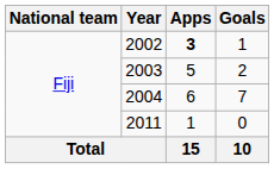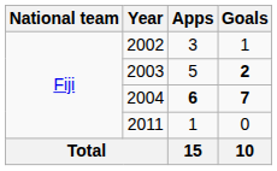2002 | Apps: bold -> normal
2003 | Goals: normal -> bold
2004 | Apps: normal -> bold
2004 | Goals: normal -> bold
